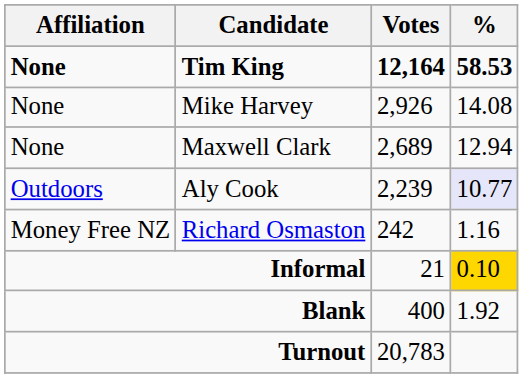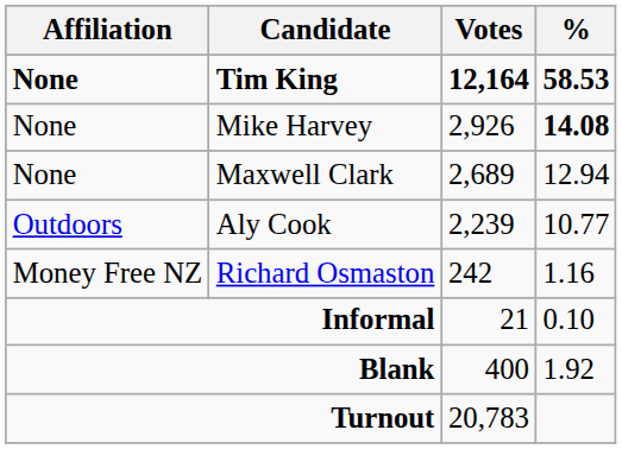Mike Harvey | %: normal -> bold
Aly Cook | %: lavender background -> no background
Informal | %: gold background -> no background
